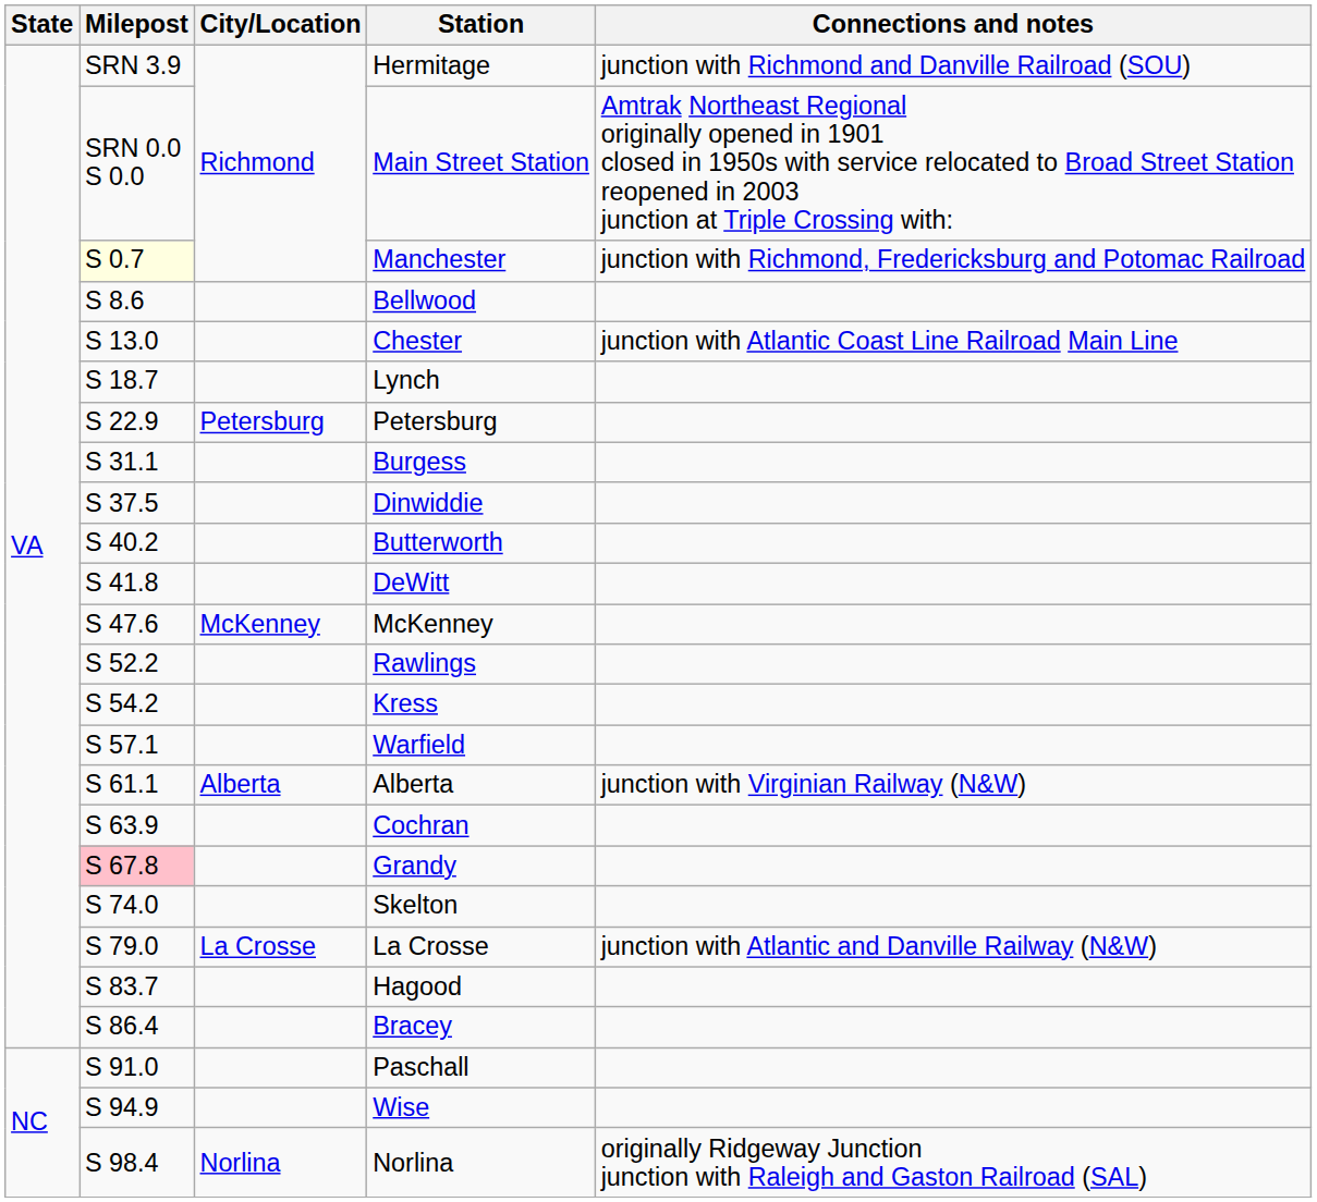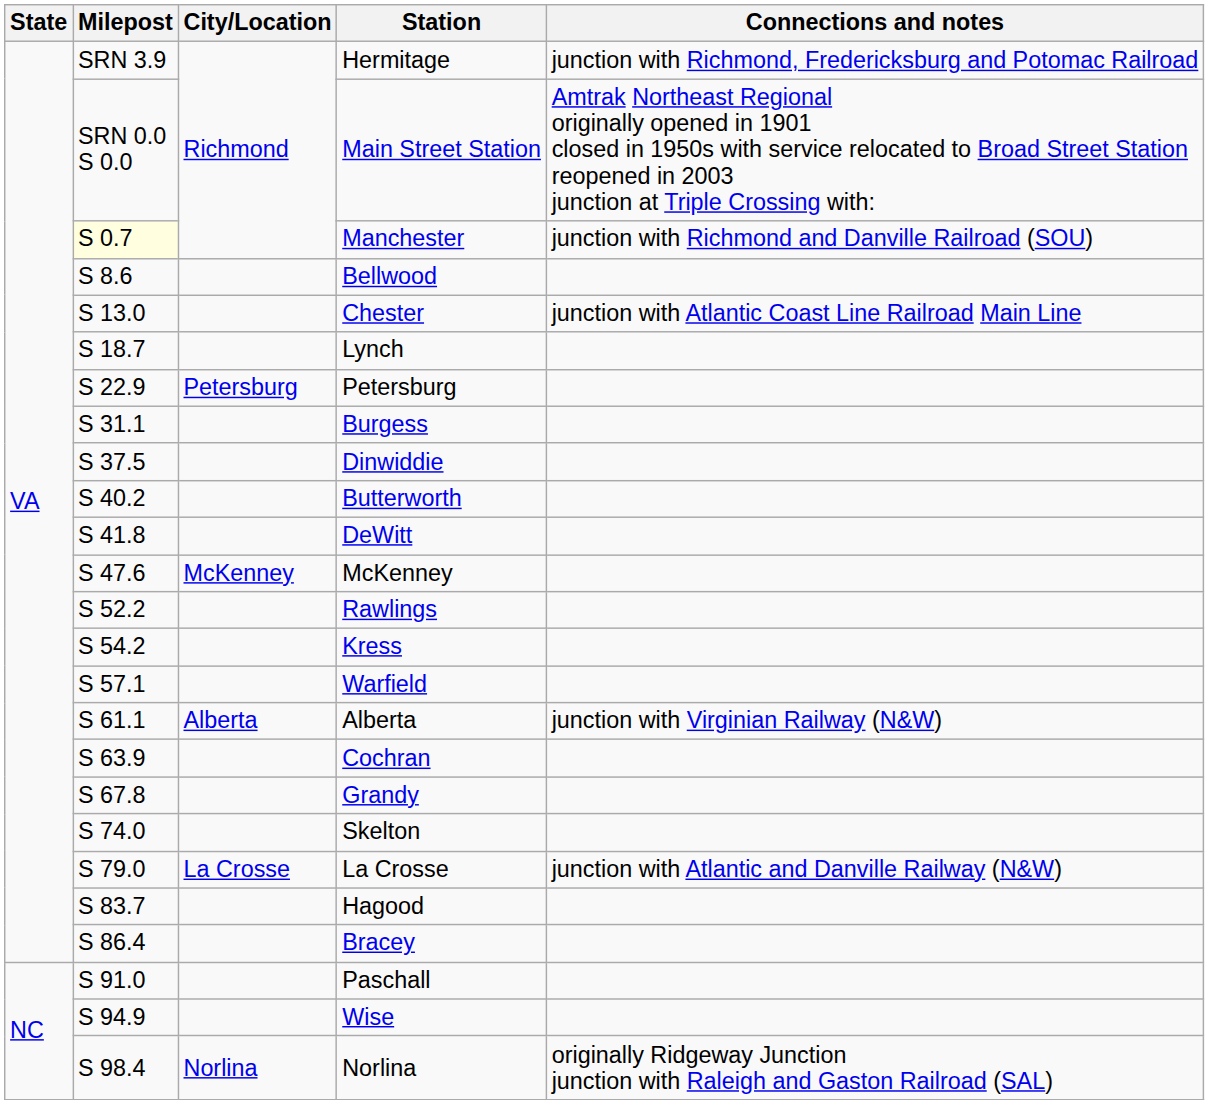Hermitage | Connections and notes: junction with Richmond and Danville Railroad (SOU) -> junction with Richmond, Fredericksburg and Potomac Railroad
Manchester | Connections and notes: junction with Richmond, Fredericksburg and Potomac Railroad -> junction with Richmond and Danville Railroad (SOU)
Grandy | Milepost: pink background -> no background
